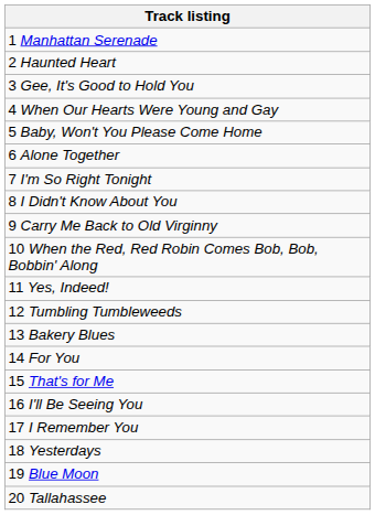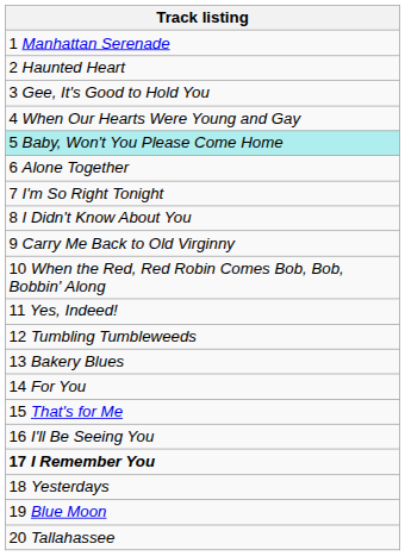row 6 | column 1: no background -> paleturquoise background
row 18 | column 1: normal -> bold
